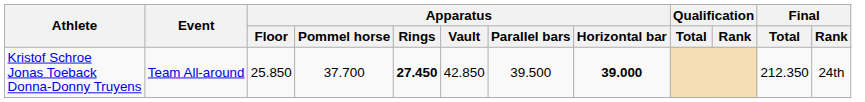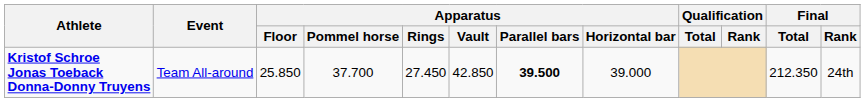row 3 | Athlete: normal -> bold
row 3 | Apparatus / Rings: bold -> normal
row 3 | Apparatus / Parallel bars: normal -> bold
row 3 | Apparatus / Horizontal bar: bold -> normal
